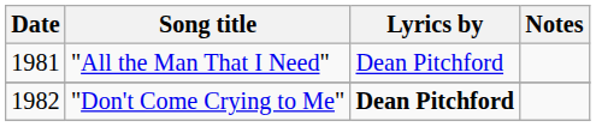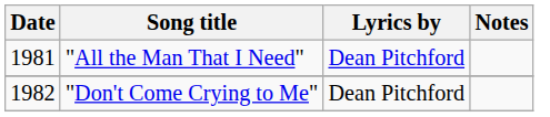"Don't Come Crying to Me" | Lyrics by: bold -> normal
